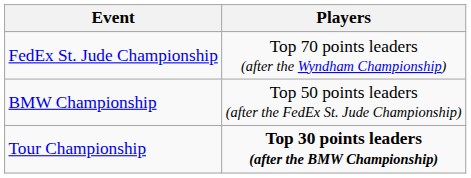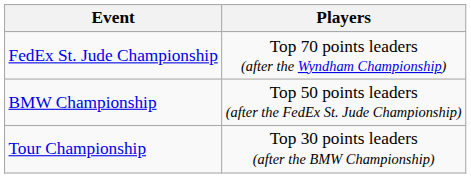Tour Championship | Players: bold -> normal
